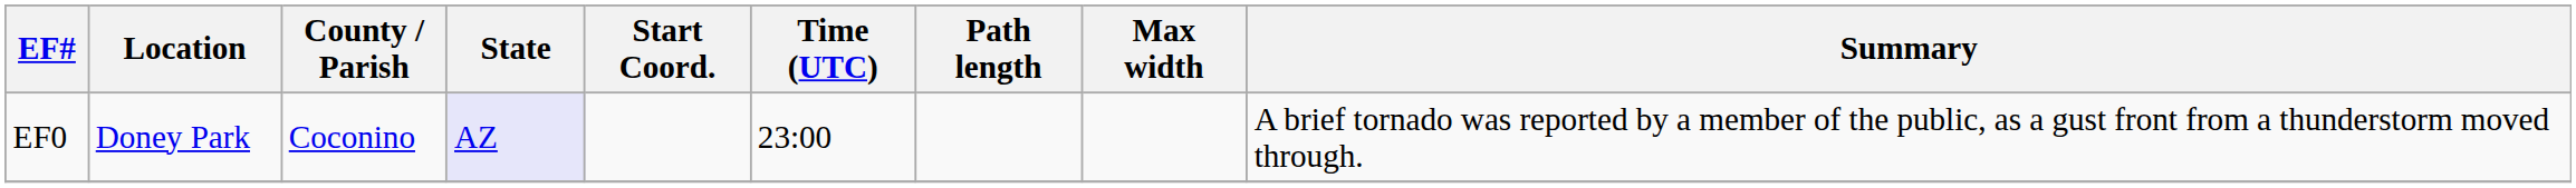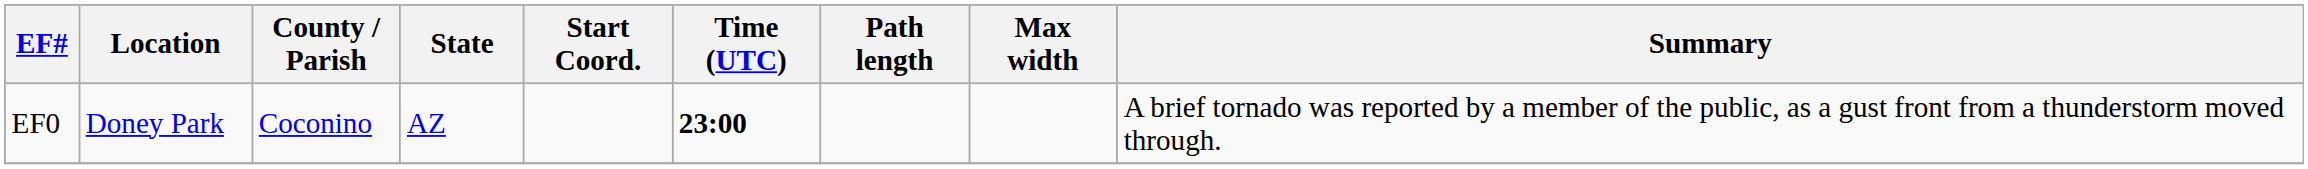EF0 | State: lavender background -> no background
EF0 | Time (UTC): normal -> bold
